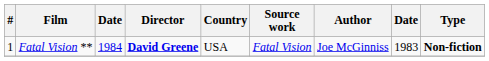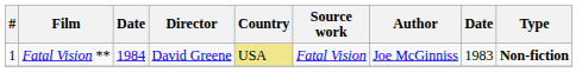Fatal Vision ** | Director: bold -> normal
Fatal Vision ** | Country: no background -> khaki background
